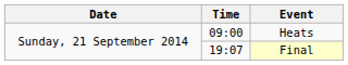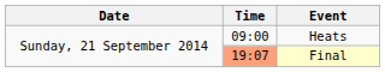Final | Time: no background -> lightsalmon background
